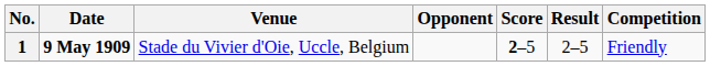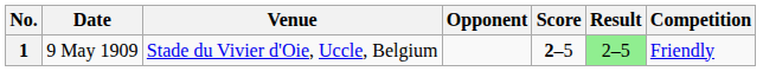1 | Date: bold -> normal
1 | Result: no background -> lightgreen background
